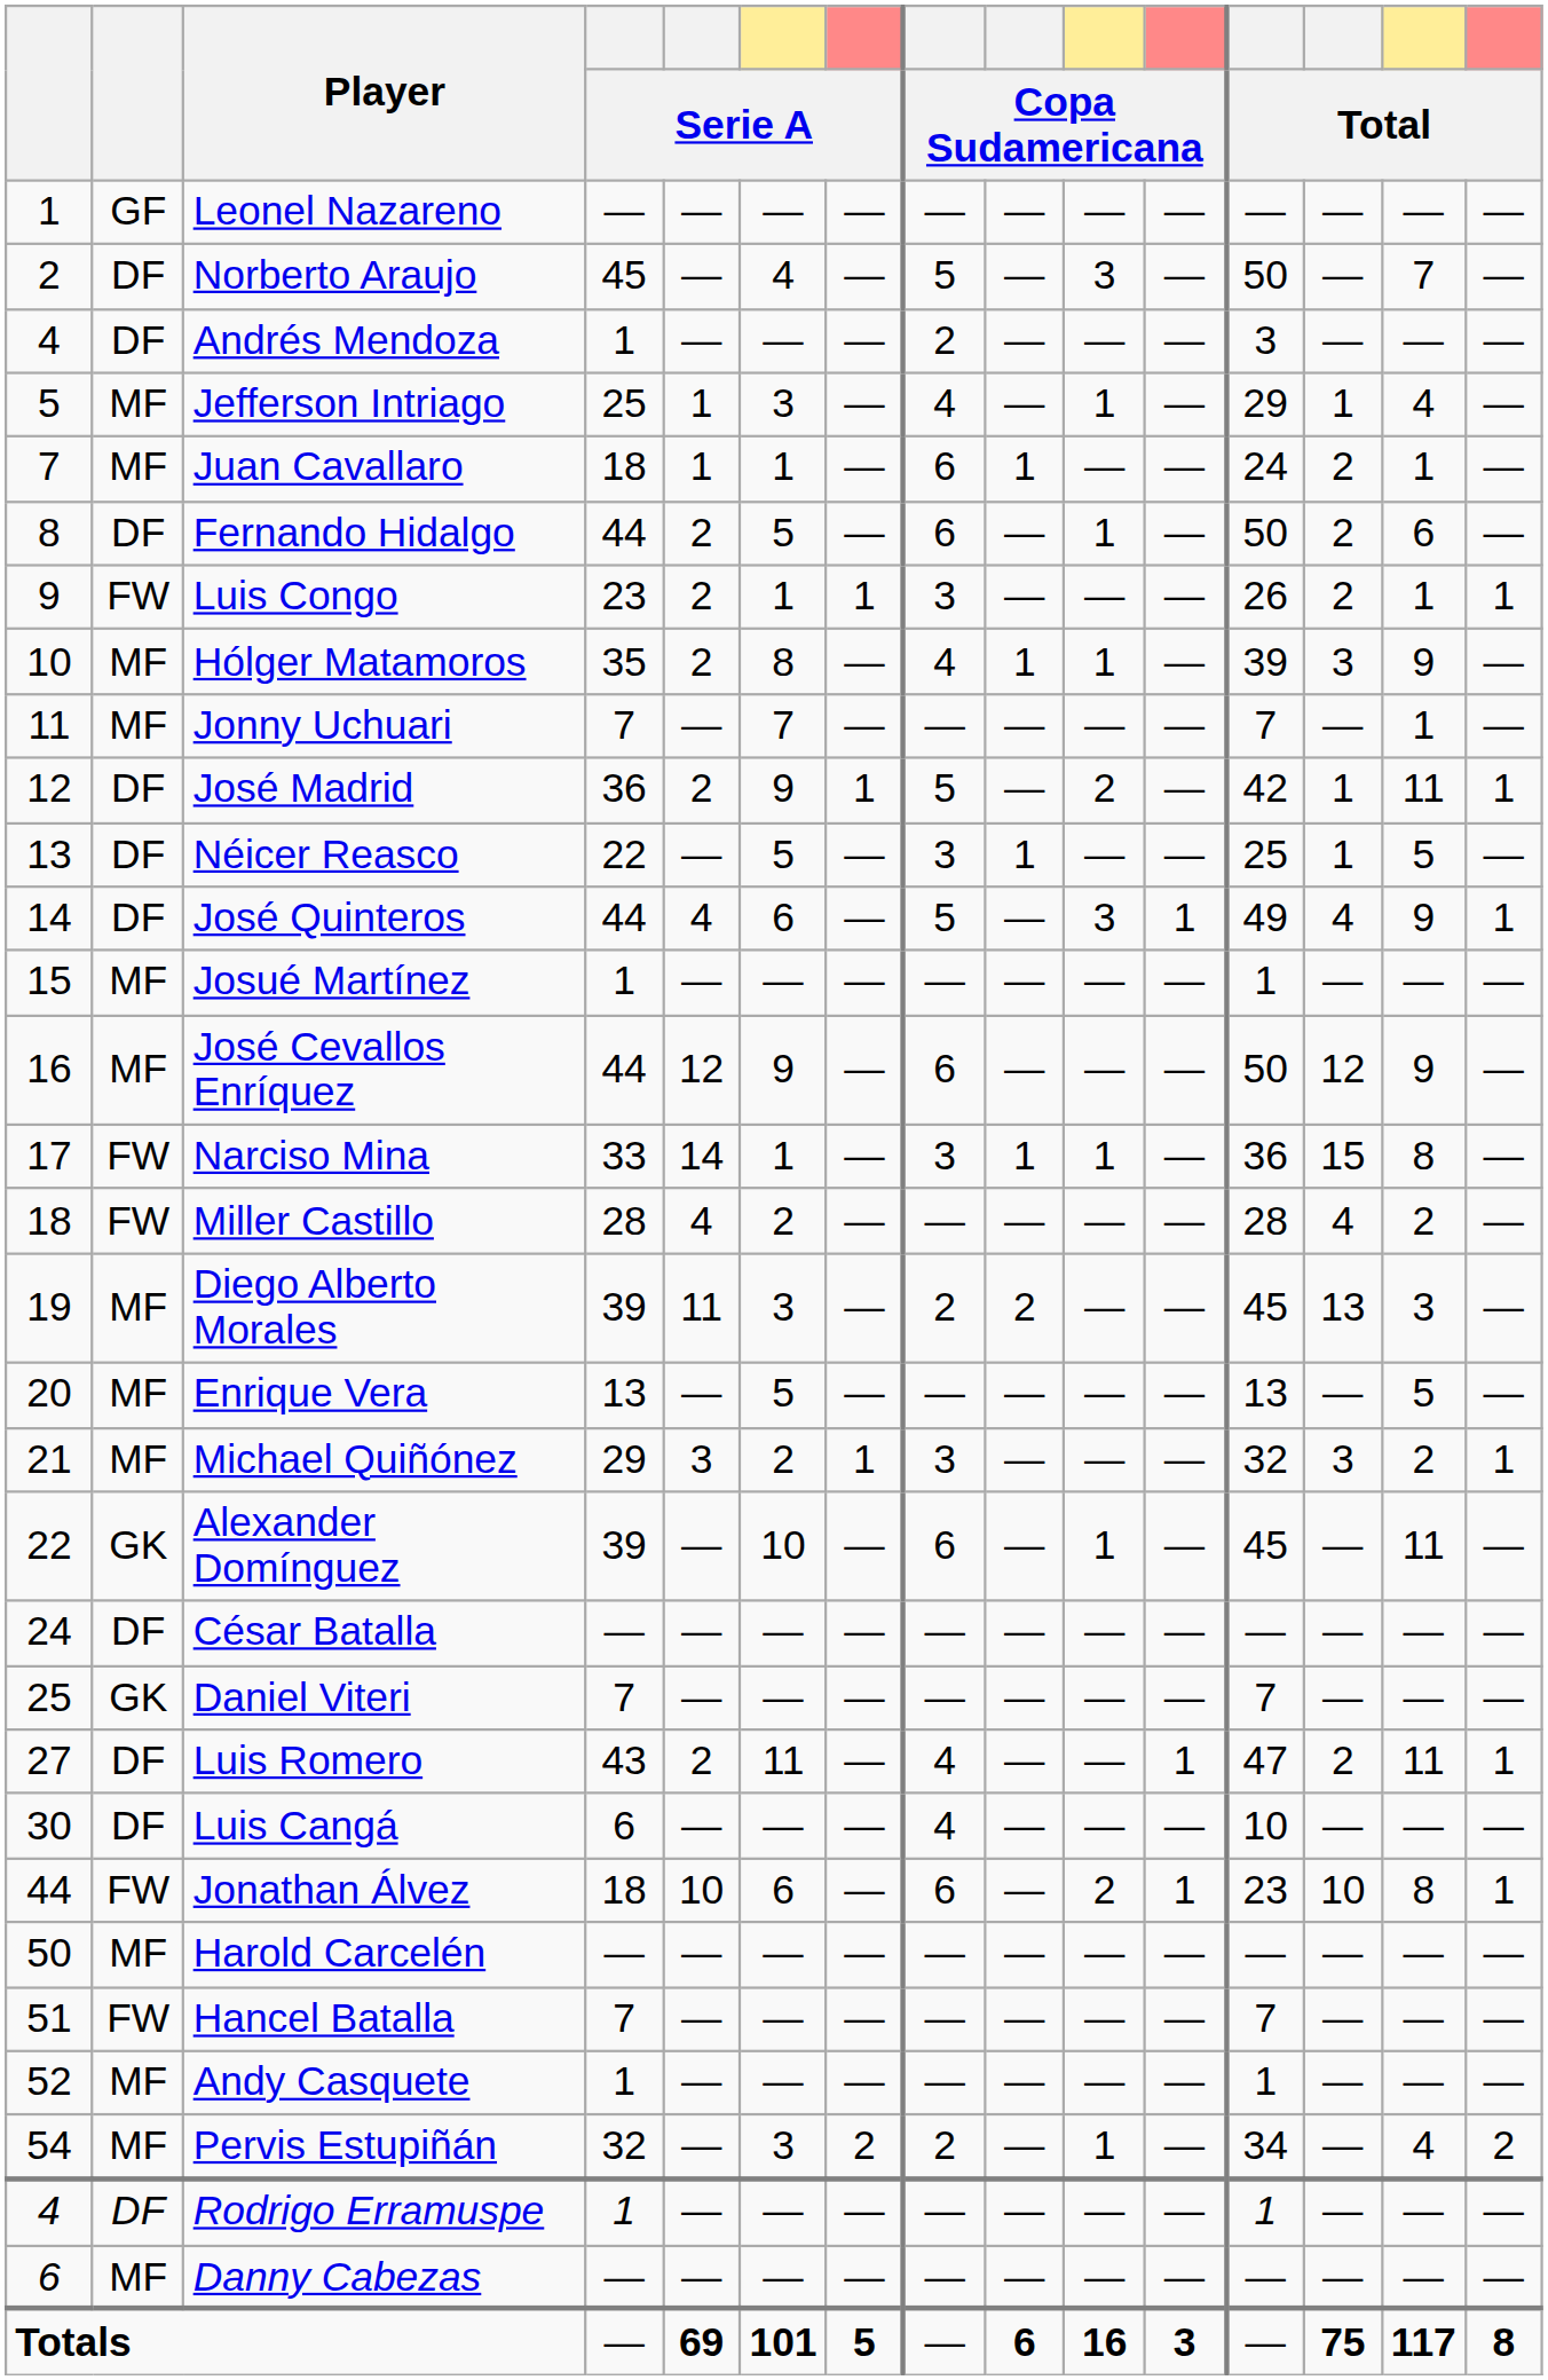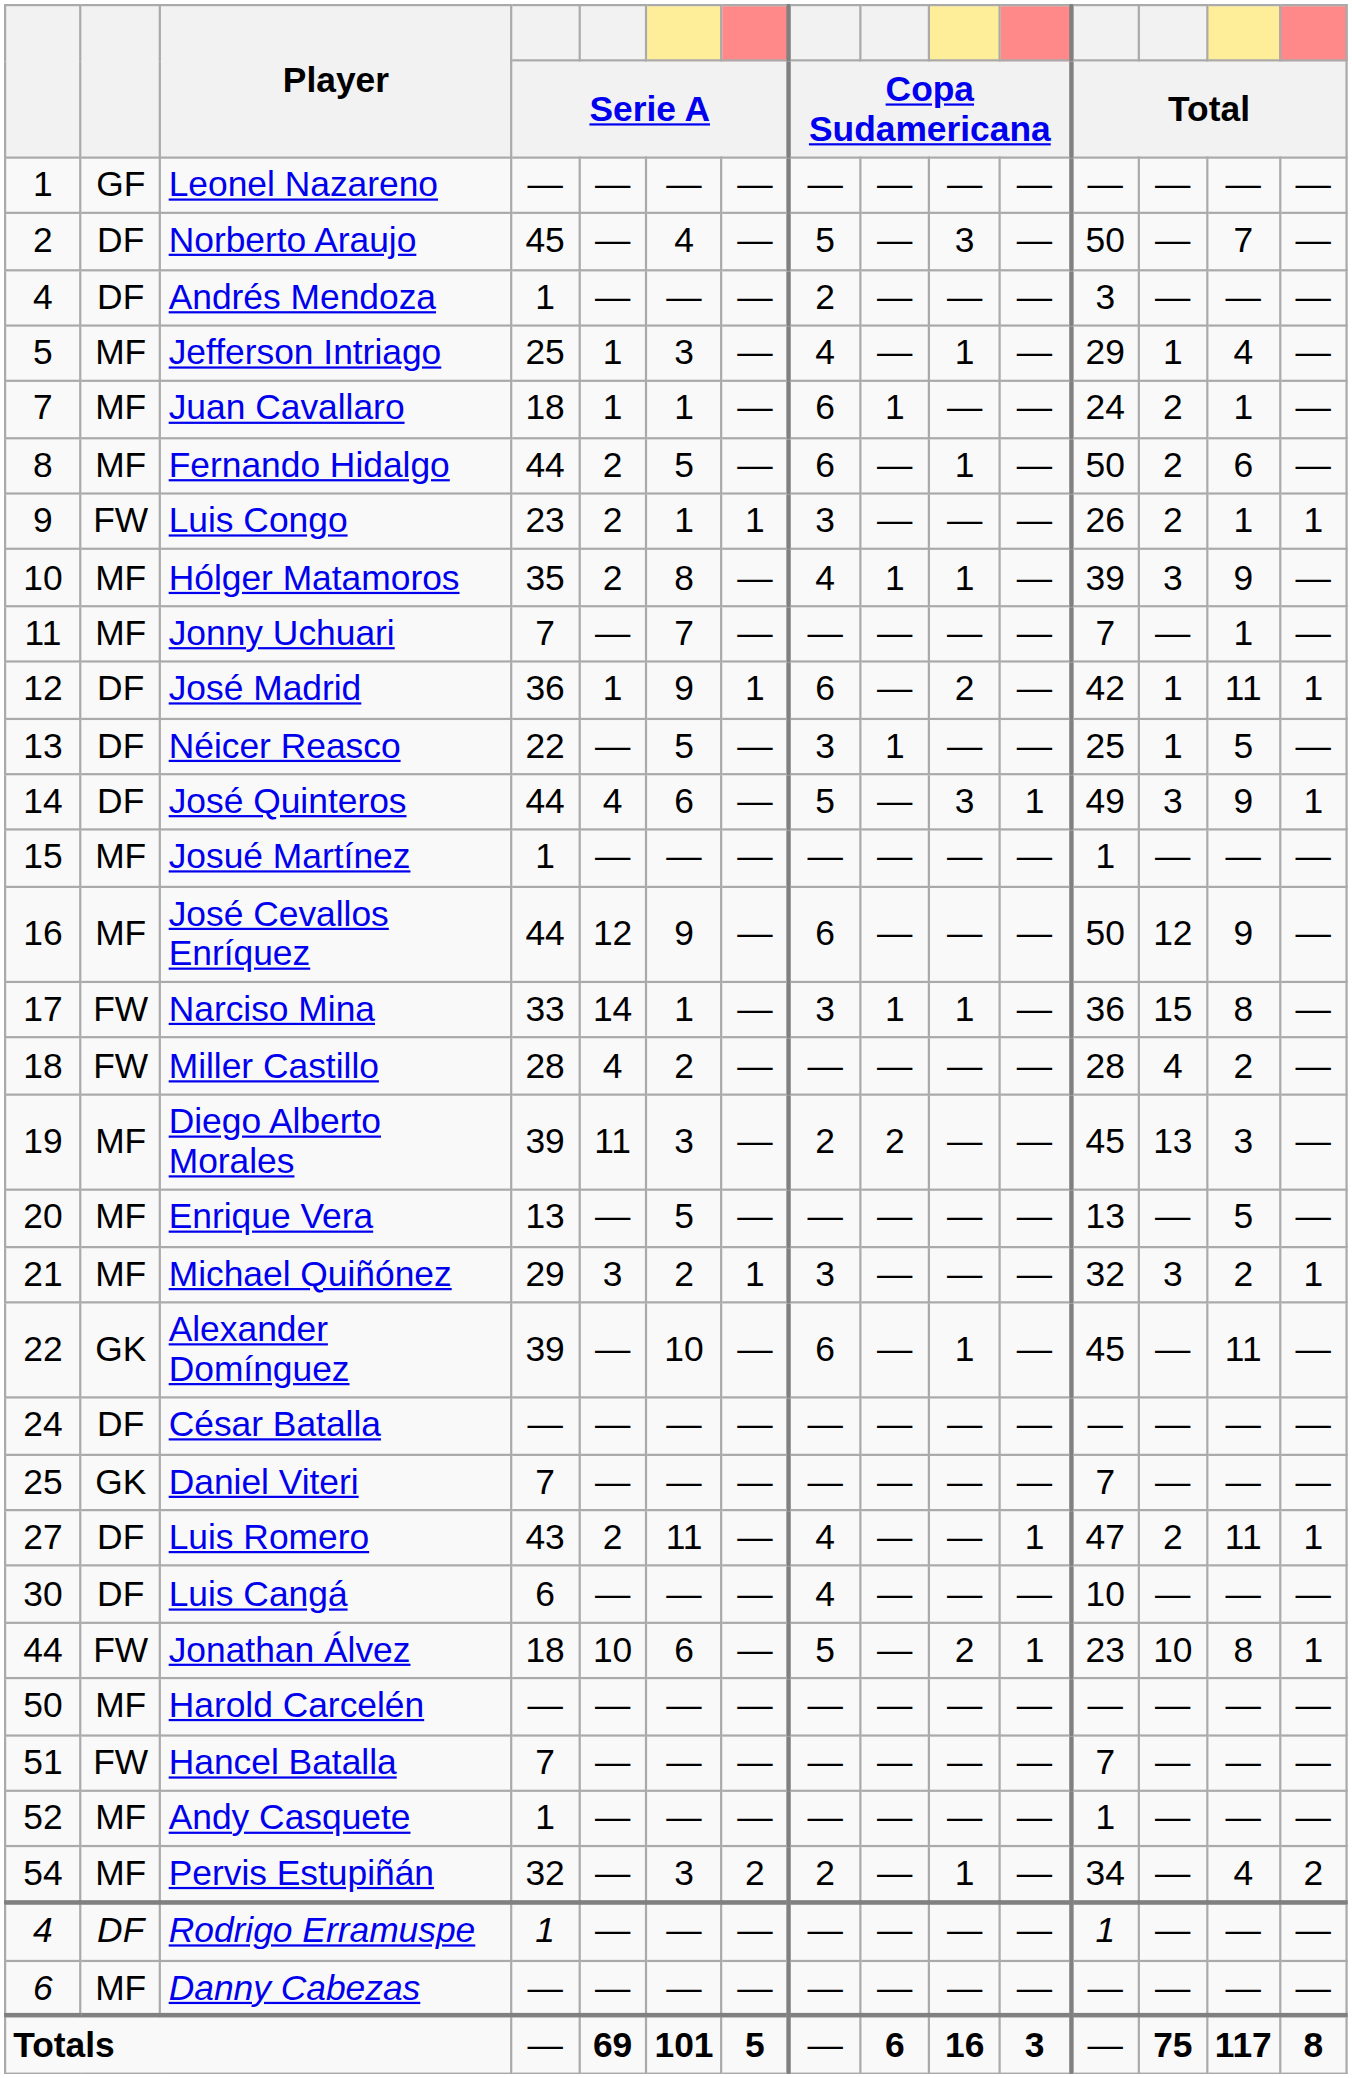Fernando Hidalgo | column 2: DF -> MF
José Madrid | column 5: 2 -> 1
José Madrid | column 8: 5 -> 6
José Quinteros | column 13: 4 -> 3
Jonathan Álvez | column 8: 6 -> 5
